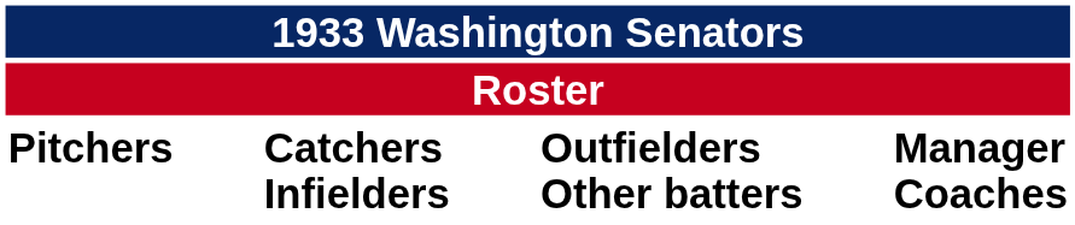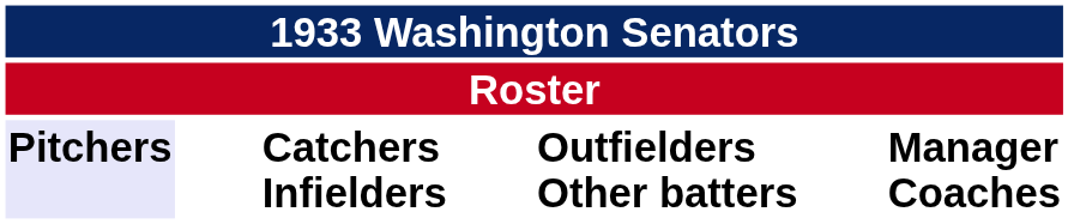Pitchers | column 1: no background -> lavender background
